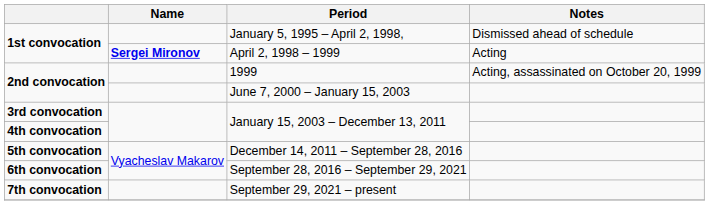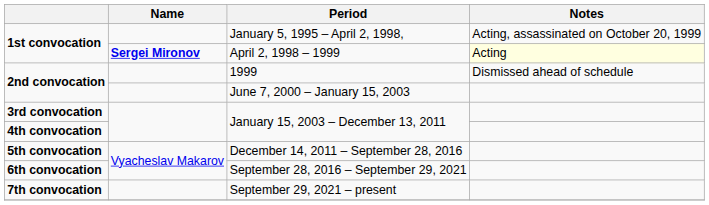January 5, 1995 – April 2, 1998, | Notes: Dismissed ahead of schedule -> Acting, assassinated on October 20, 1999
April 2, 1998 – 1999 | Notes: no background -> lightyellow background
1999 | Notes: Acting, assassinated on October 20, 1999 -> Dismissed ahead of schedule
